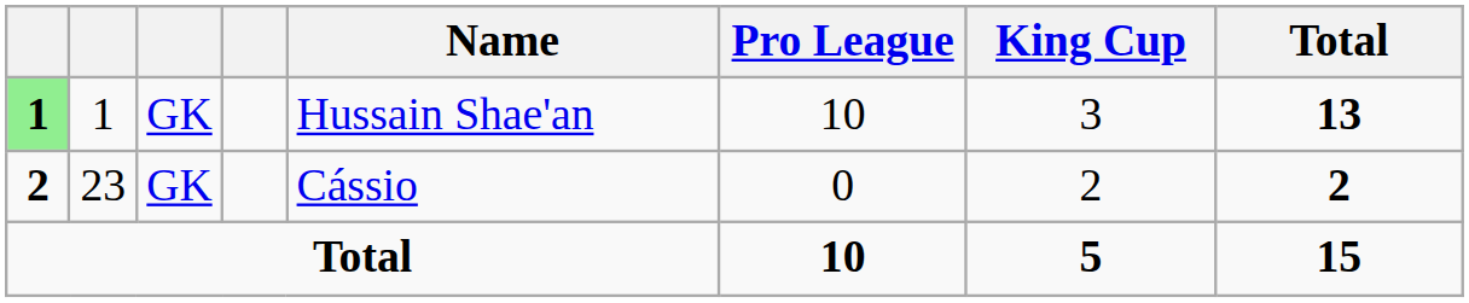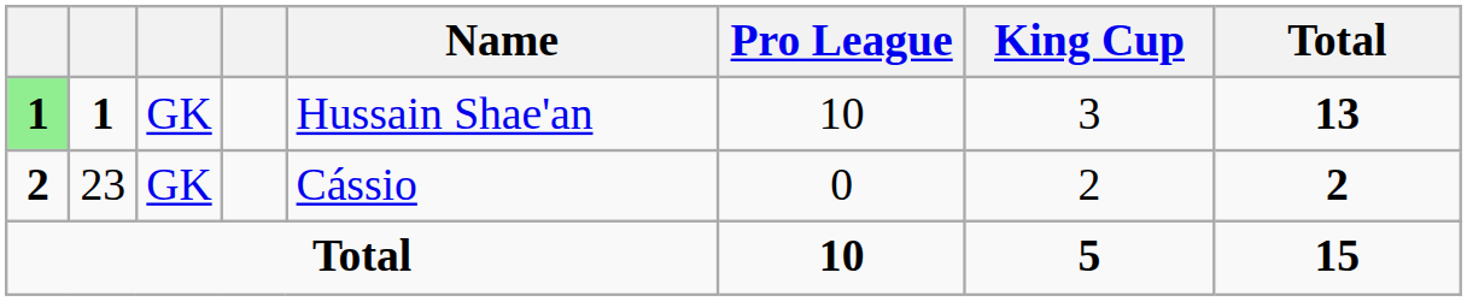row 2 | column 2: normal -> bold
